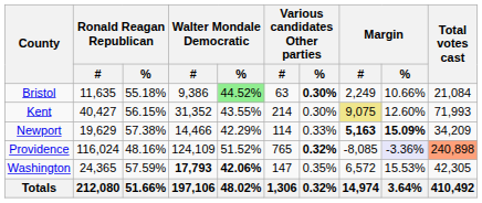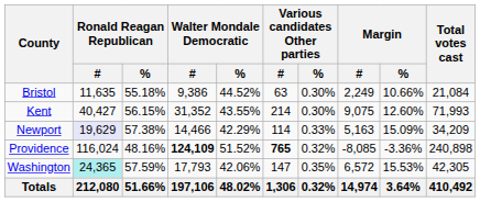Bristol | Walter Mondale Democratic / %: lightgreen background -> no background
Bristol | Various candidates Other parties / %: bold -> normal
Kent | Margin / #: khaki background -> no background
Newport | Ronald Reagan Republican / #: no background -> lavender background
Newport | Margin / #: bold -> normal
Newport | Margin / %: bold -> normal
Providence | Walter Mondale Democratic / #: normal -> bold
Providence | Various candidates Other parties / #: normal -> bold
Providence | Various candidates Other parties / %: bold -> normal
Providence | Margin / %: lavender background -> no background
Providence | Total votes cast: lightsalmon background -> no background
Washington | Ronald Reagan Republican / #: no background -> paleturquoise background
Washington | Walter Mondale Democratic / #: bold -> normal
Washington | Walter Mondale Democratic / %: bold -> normal
